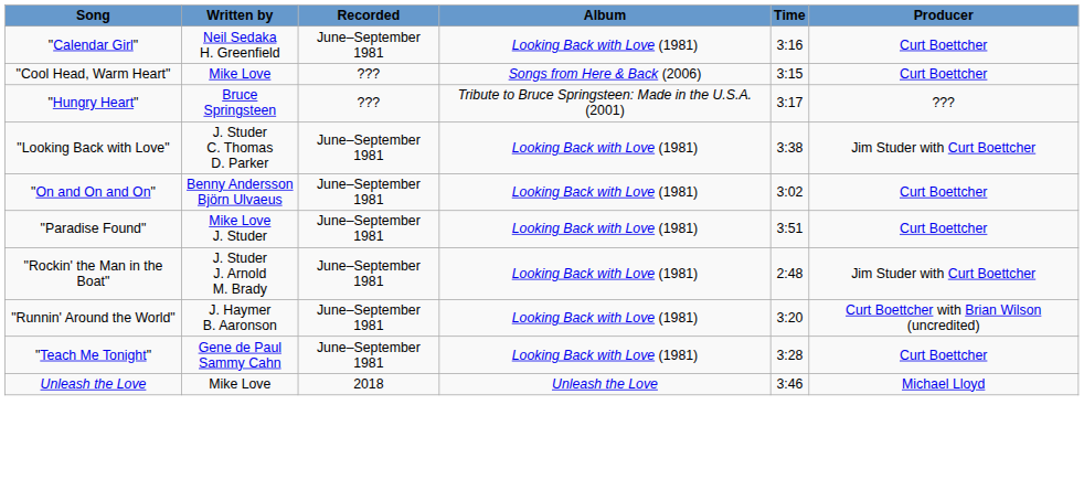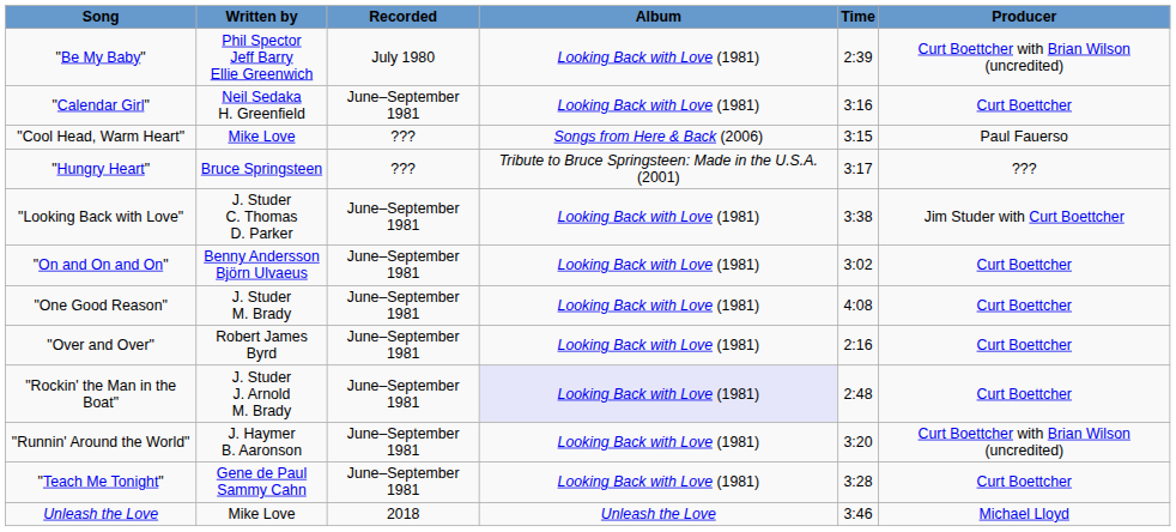+ row: "Be My Baby" | Phil Spector Jeff Barry Ellie Greenwich | July 1980 | Looking Back with Love (1981) | 2:39 | Curt Boettcher with Brian Wilson (uncredited)
"Cool Head, Warm Heart" | Producer: Curt Boettcher -> Paul Fauerso
+ row: "One Good Reason" | J. Studer M. Brady | June–September 1981 | Looking Back with Love (1981) | 4:08 | Curt Boettcher
+ row: "Over and Over" | Robert James Byrd | June–September 1981 | Looking Back with Love (1981) | 2:16 | Curt Boettcher
- row: "Paradise Found" | Mike Love J. Studer | June–September 1981 | Looking Back with Love (1981) | 3:51 | Curt Boettcher
"Rockin' the Man in the Boat" | Album: no background -> lavender background
"Rockin' the Man in the Boat" | Producer: Jim Studer with Curt Boettcher -> Curt Boettcher
